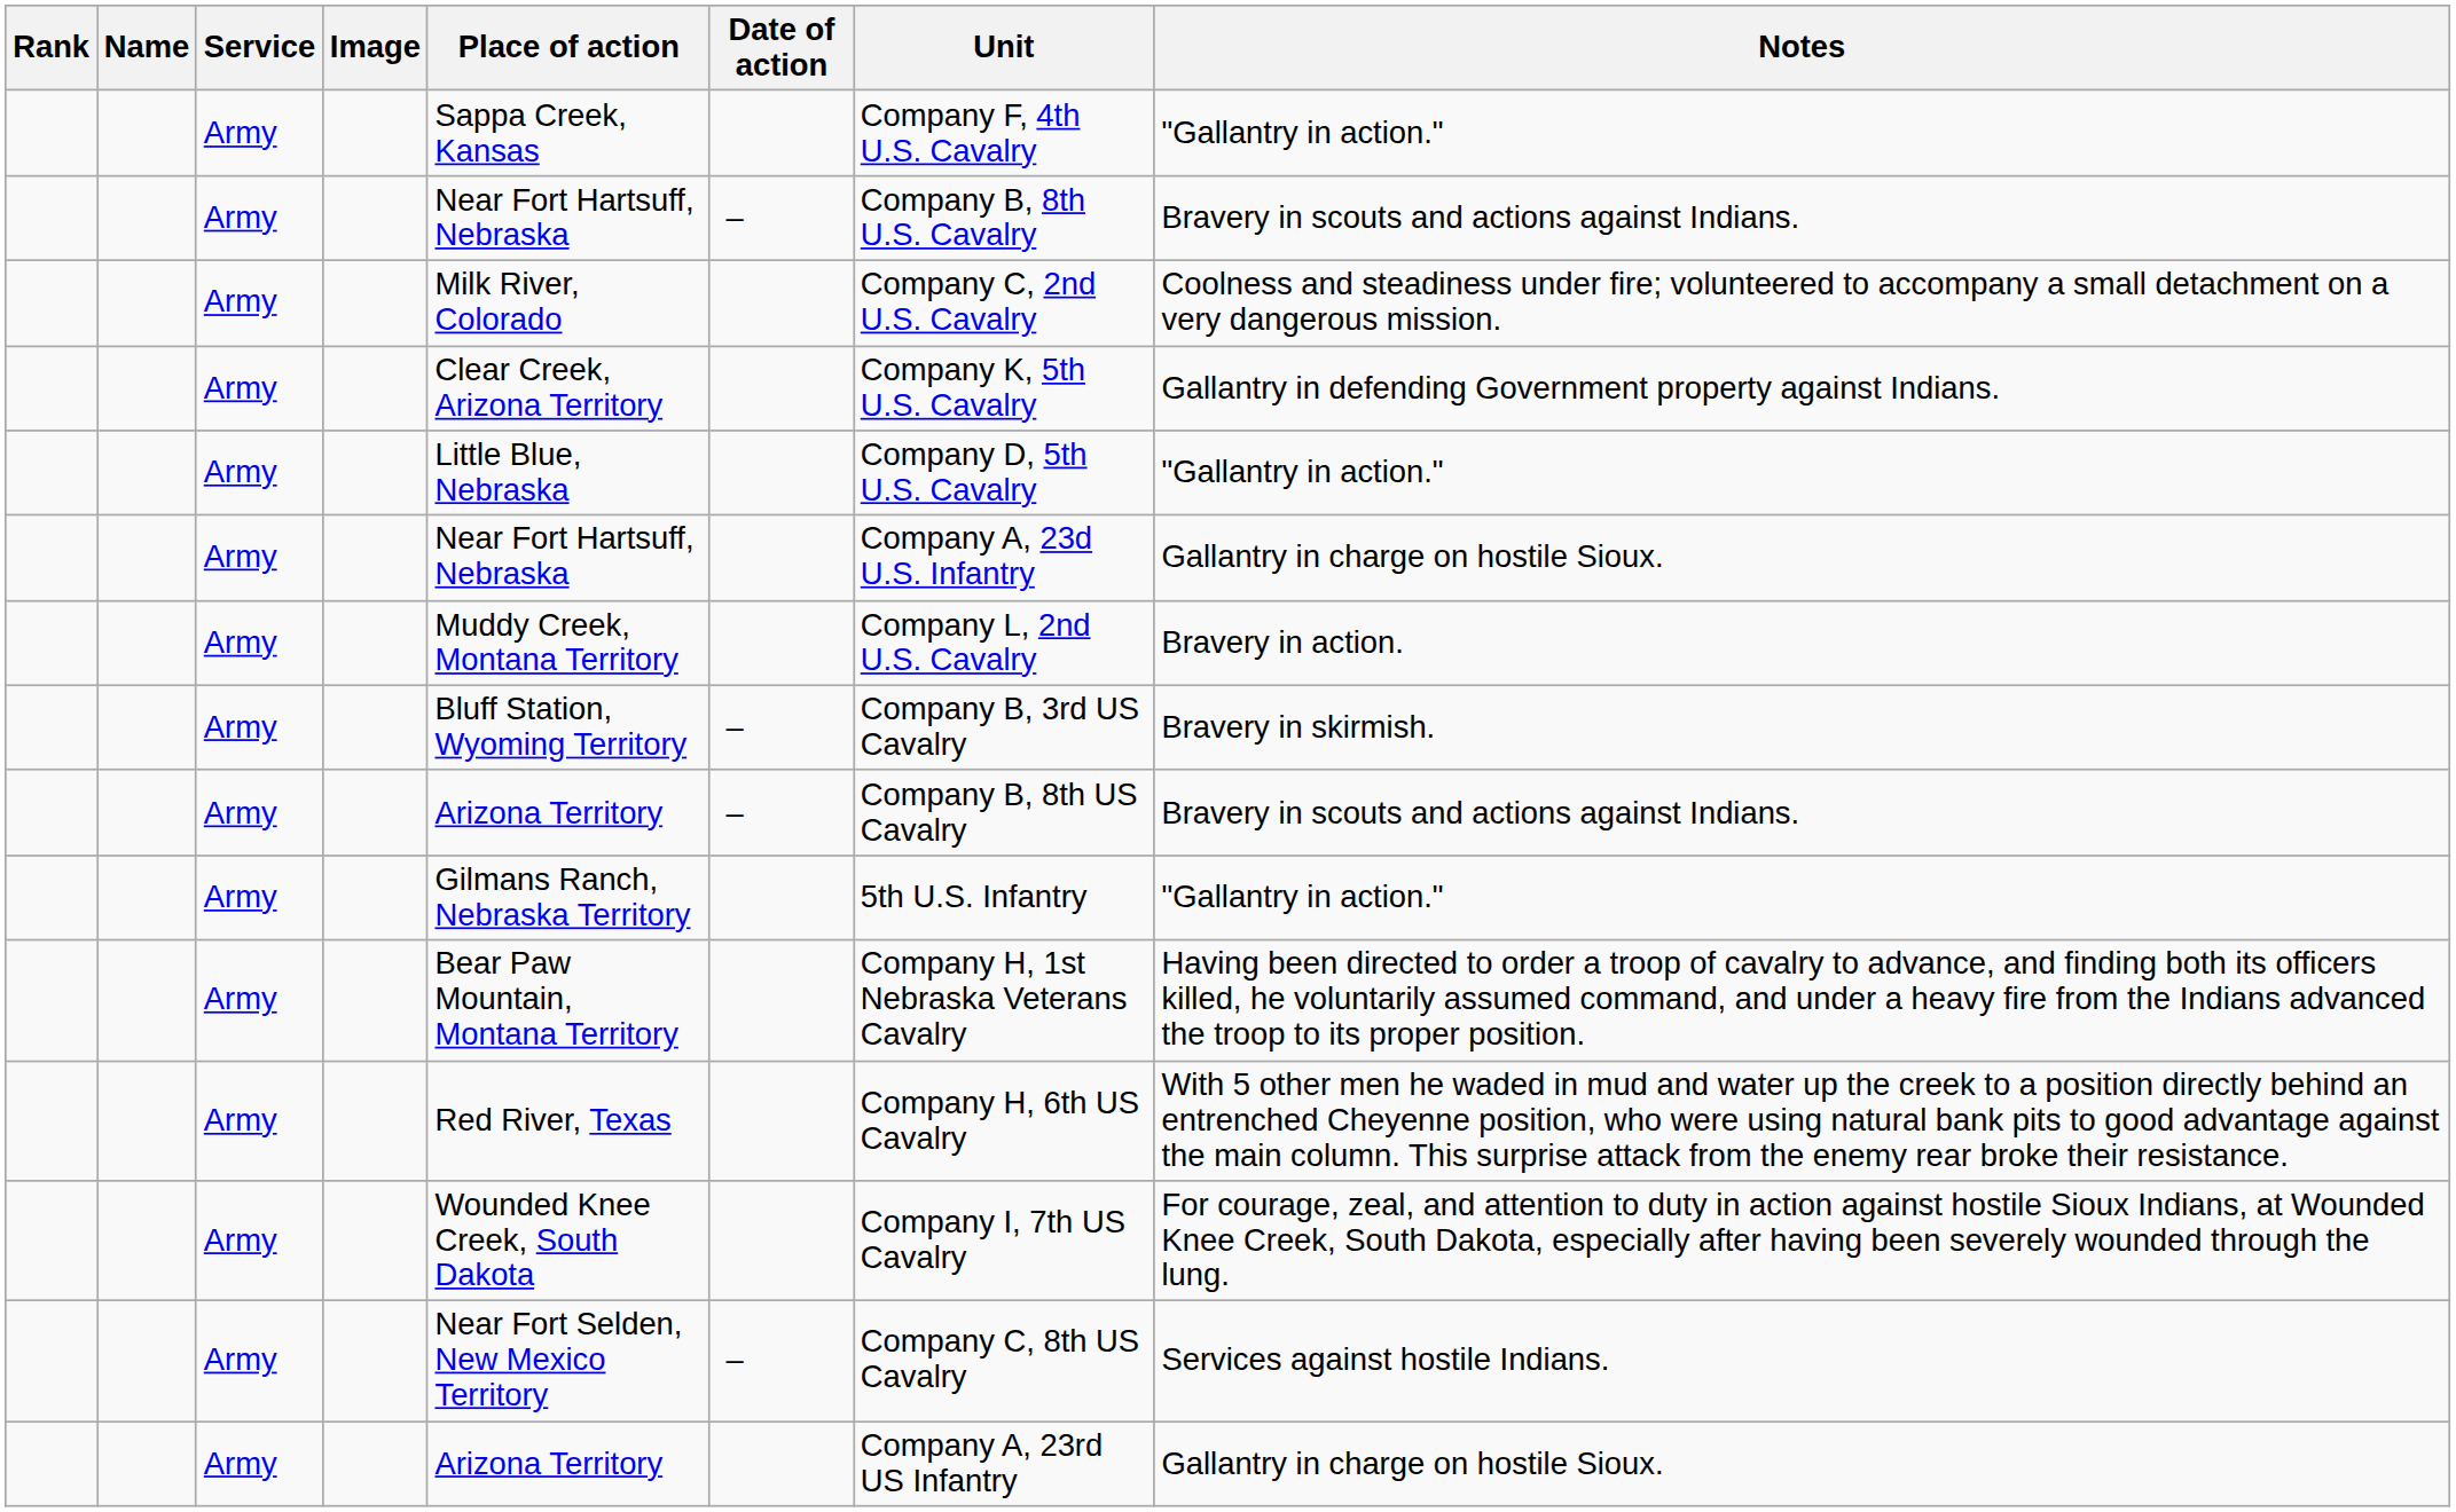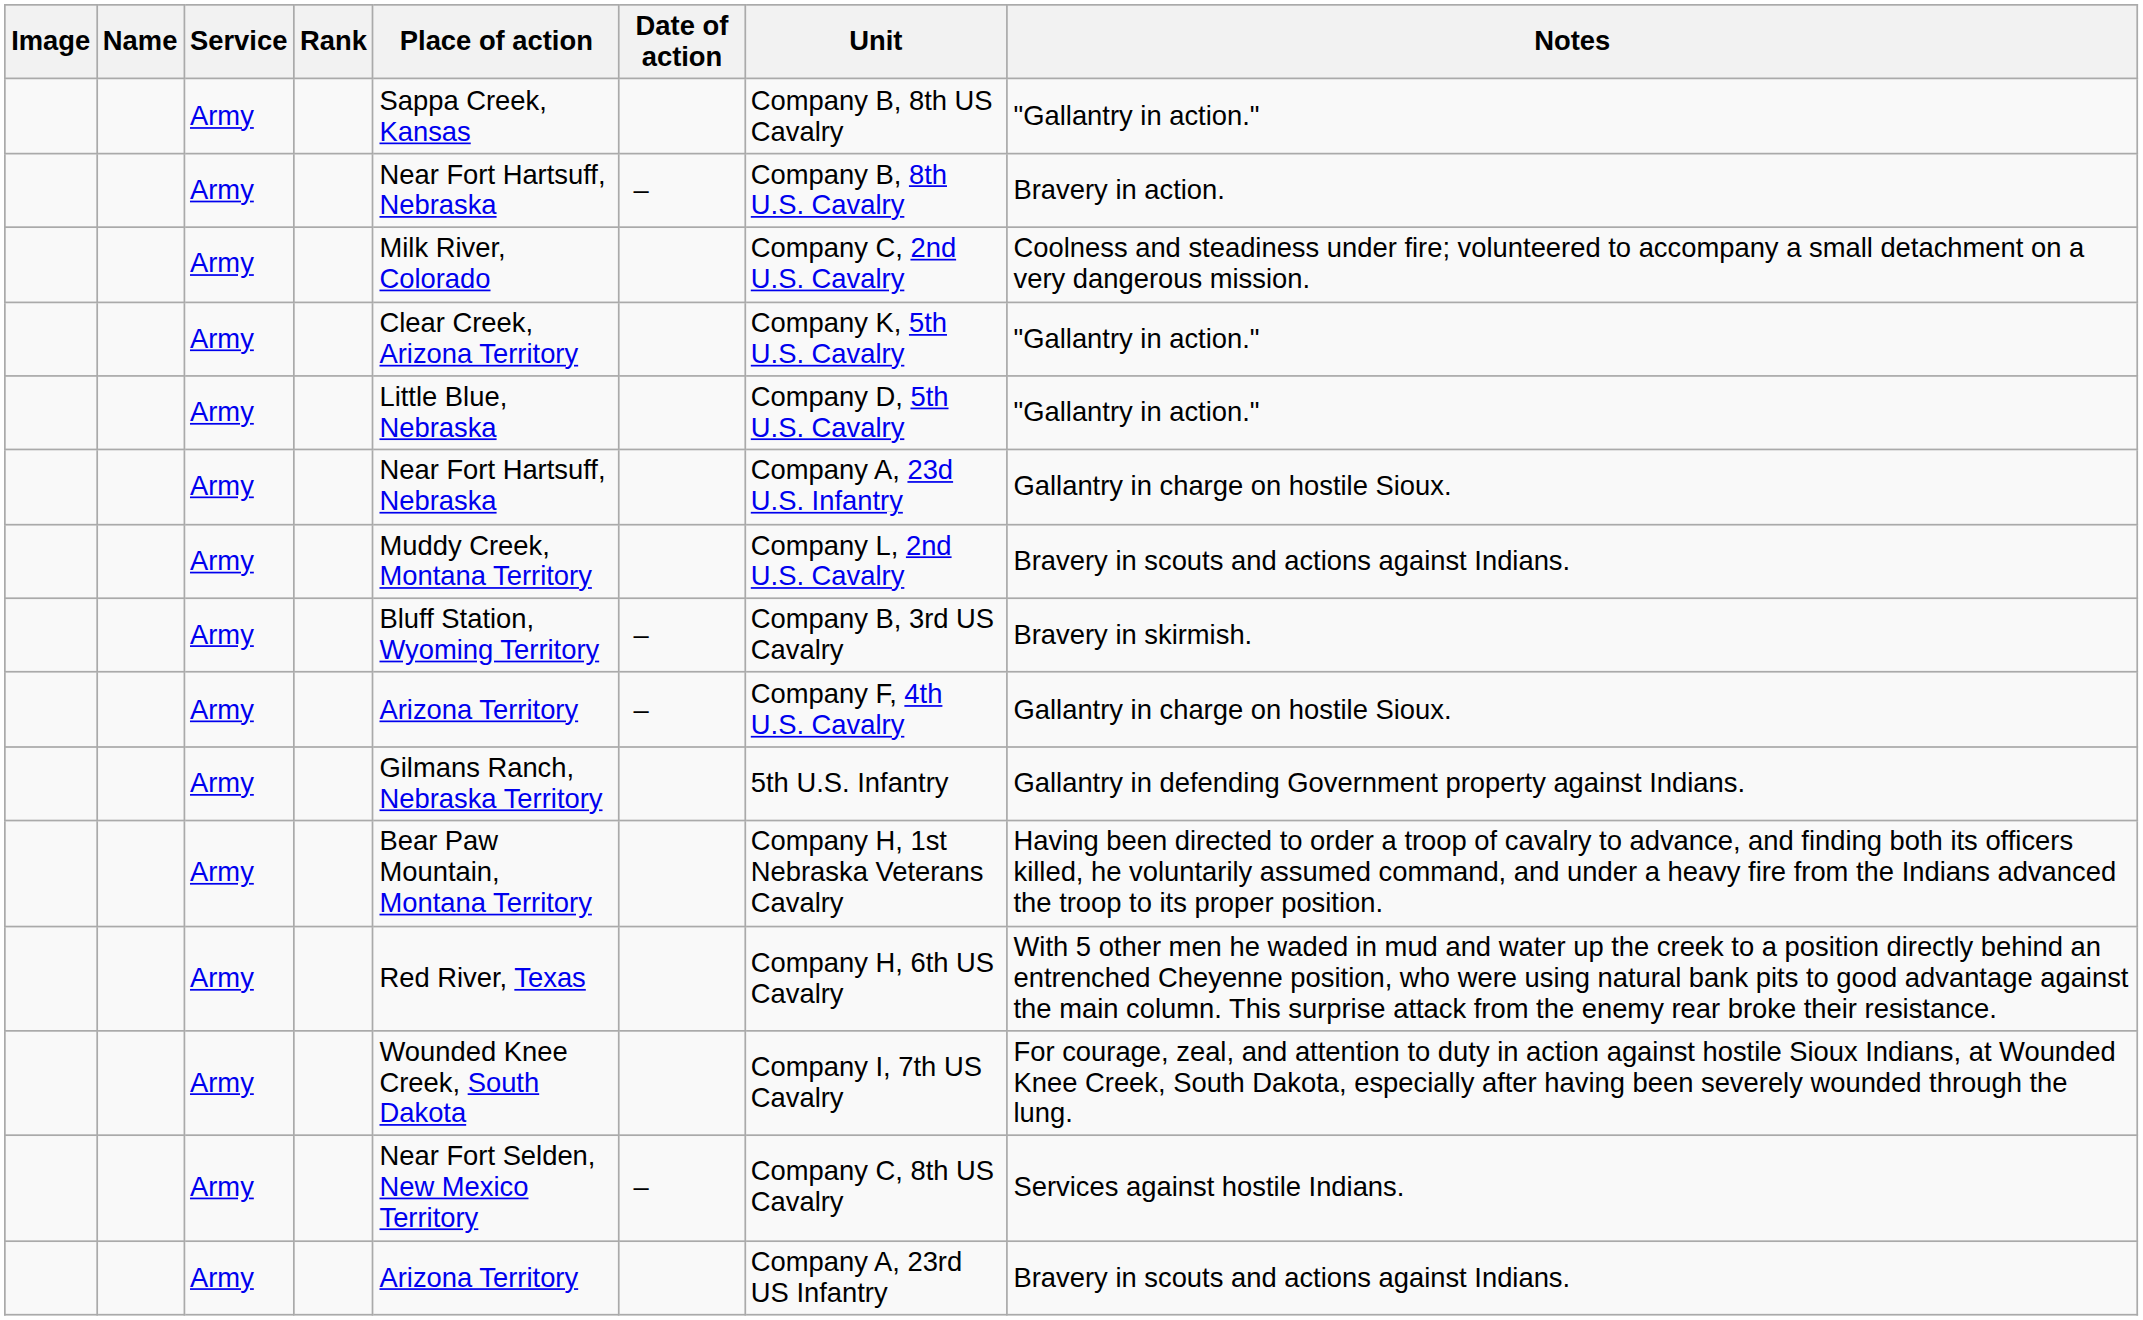columns swapped: Image <-> Rank
row 2 | Unit: Company F, 4th U.S. Cavalry -> Company B, 8th US Cavalry
row 3 | Notes: Bravery in scouts and actions against Indians. -> Bravery in action.
row 5 | Notes: Gallantry in defending Government property against Indians. -> "Gallantry in action."
row 8 | Notes: Bravery in action. -> Bravery in scouts and actions against Indians.
row 10 | Unit: Company B, 8th US Cavalry -> Company F, 4th U.S. Cavalry
row 10 | Notes: Bravery in scouts and actions against Indians. -> Gallantry in charge on hostile Sioux.
row 11 | Notes: "Gallantry in action." -> Gallantry in defending Government property against Indians.
row 16 | Notes: Gallantry in charge on hostile Sioux. -> Bravery in scouts and actions against Indians.
